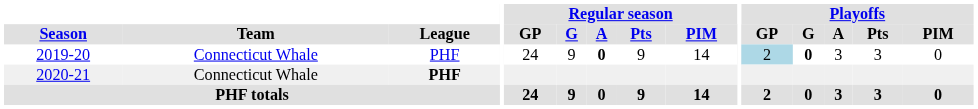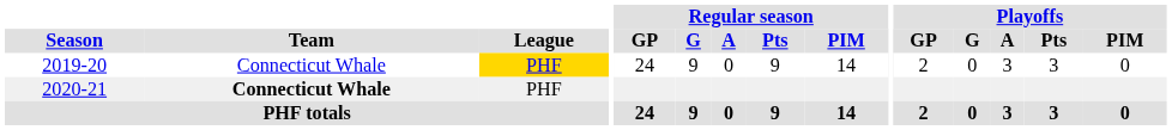2019-20 | League: no background -> gold background
2019-20 | Regular season / A: bold -> normal
2019-20 | Playoffs / GP: lightblue background -> no background
2019-20 | Playoffs / G: bold -> normal
2020-21 | Team: normal -> bold
2020-21 | League: bold -> normal
